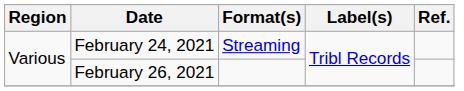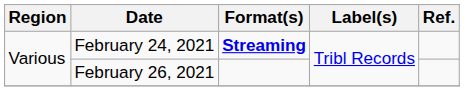February 24, 2021 | Format(s): normal -> bold
